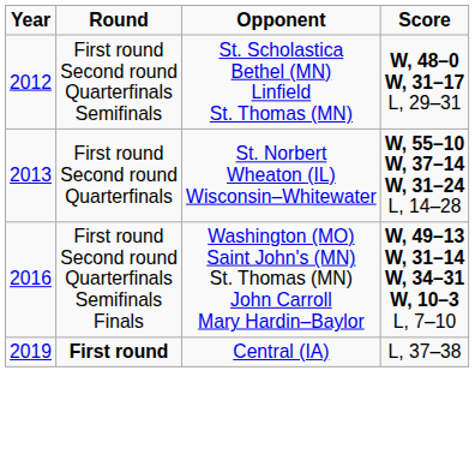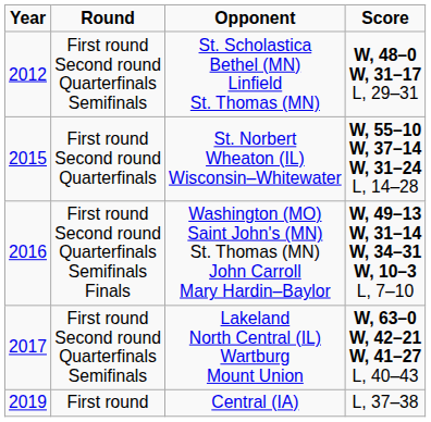St. Norbert Wheaton (IL) Wisconsin–Whitewater | Year: 2013 -> 2015
+ row: 2017 | First round Second round Quarterfinals Semifinals | Lakeland North Central (IL) Wartburg Mount Union | W, 63–0 W, 42–21 W, 41–27 L, 40–43
Central (IA) | Round: bold -> normal
